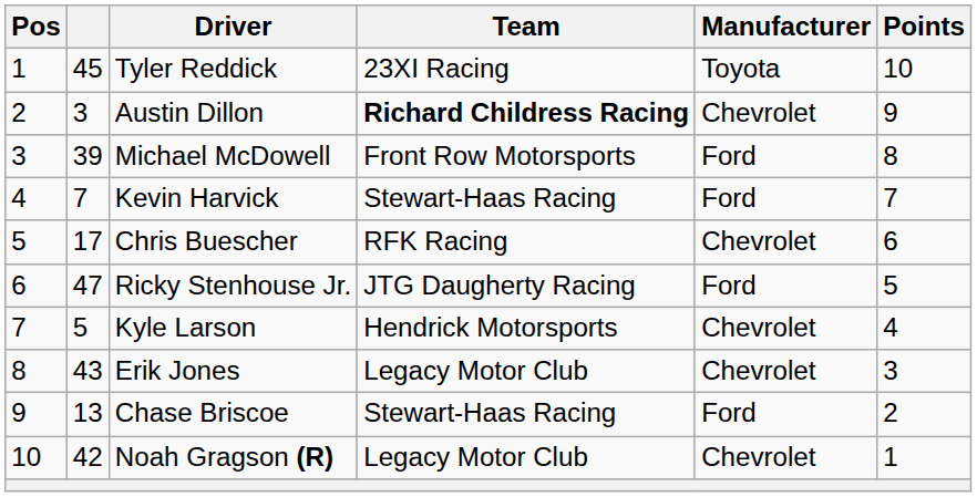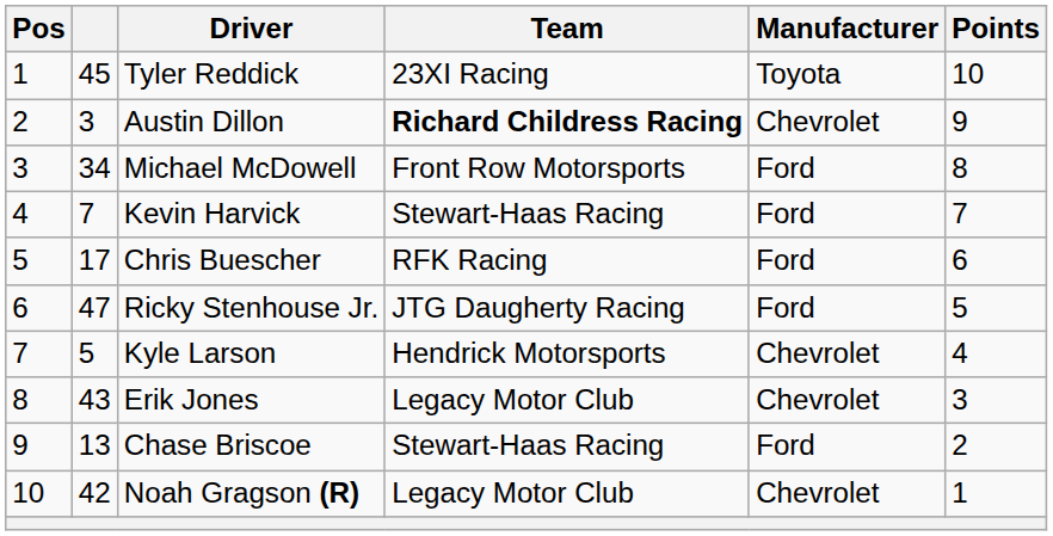Michael McDowell | column 2: 39 -> 34
Chris Buescher | Manufacturer: Chevrolet -> Ford
